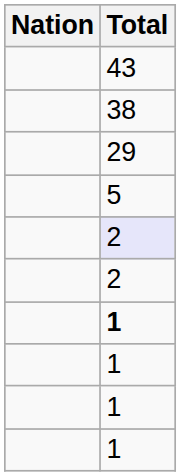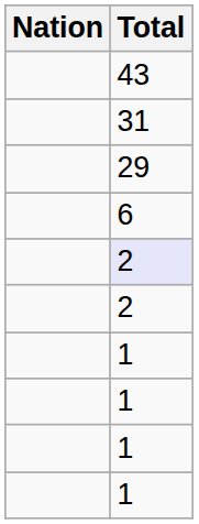row 3 | Total: 38 -> 31
row 5 | Total: 5 -> 6
row 8 | Total: bold -> normal
